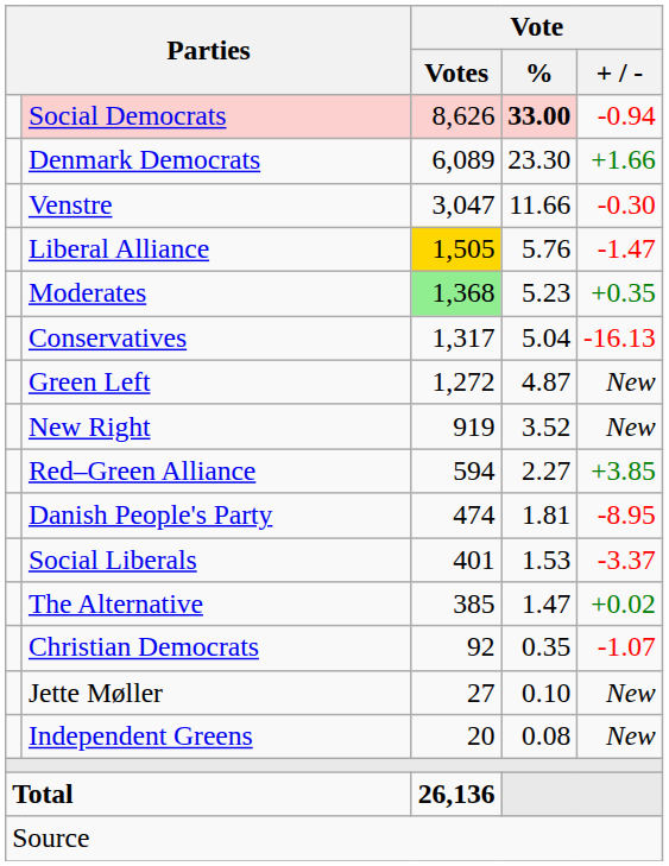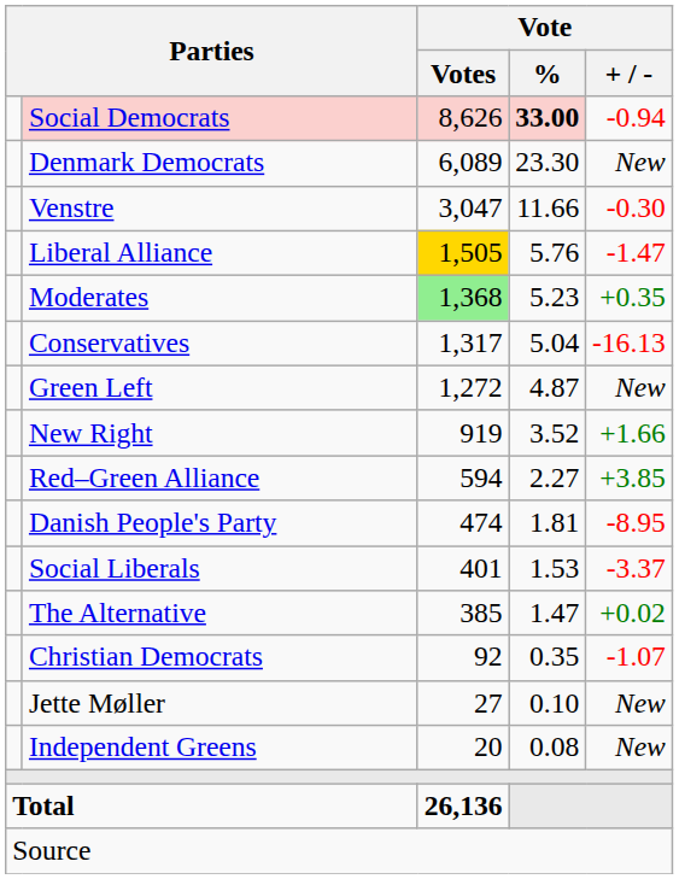Denmark Democrats | Vote / + / -: +1.66 -> New
New Right | Vote / + / -: New -> +1.66
